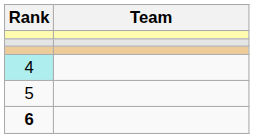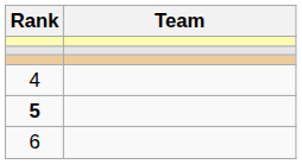row 5 | Rank: paleturquoise background -> no background
row 6 | Rank: normal -> bold
row 7 | Rank: bold -> normal
